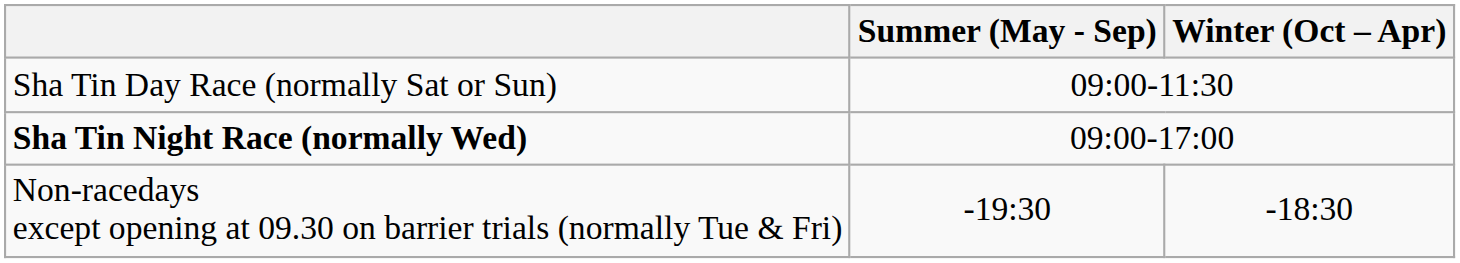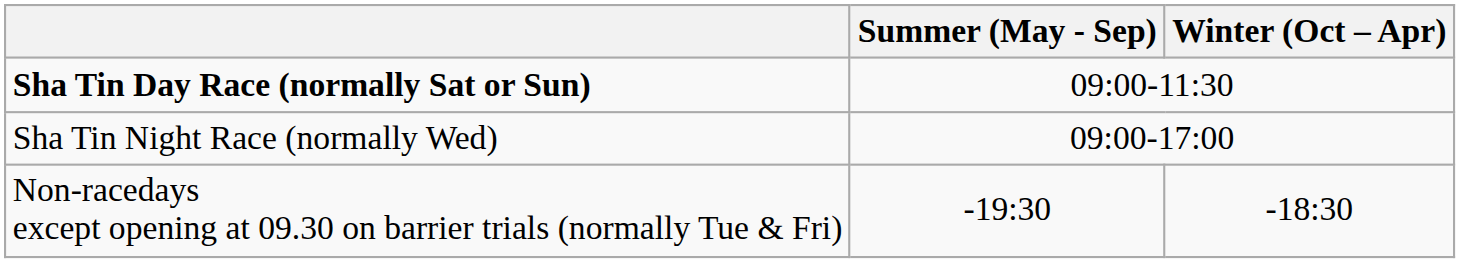Sha Tin Day Race (normally Sat or Sun) | column 1: normal -> bold
Sha Tin Night Race (normally Wed) | column 1: bold -> normal
